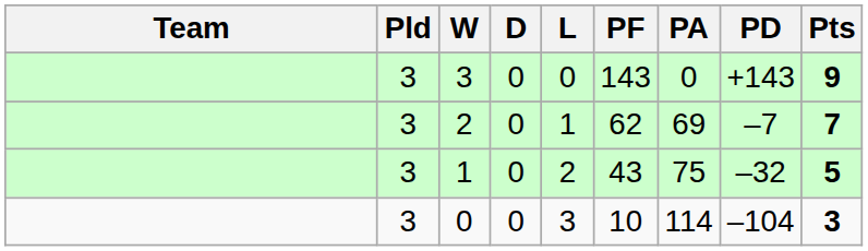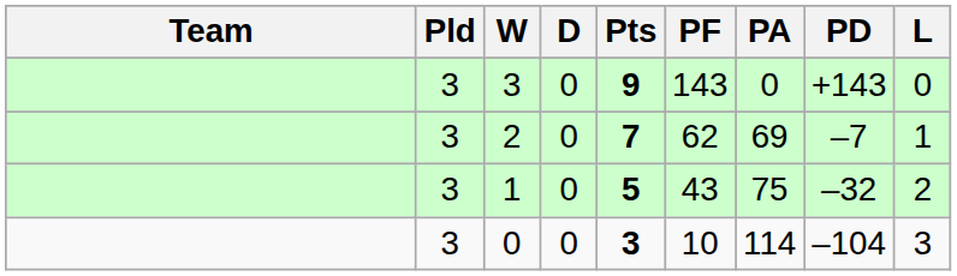columns swapped: L <-> Pts
